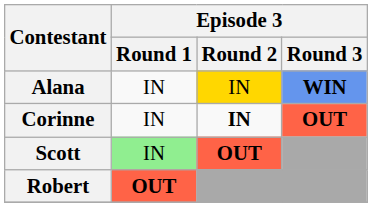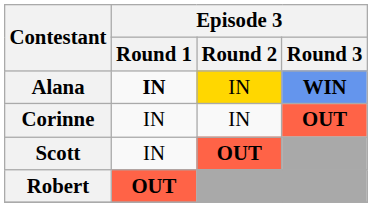Alana | Episode 3 / Round 1: normal -> bold
Corinne | Episode 3 / Round 2: bold -> normal
Scott | Episode 3 / Round 1: lightgreen background -> no background
